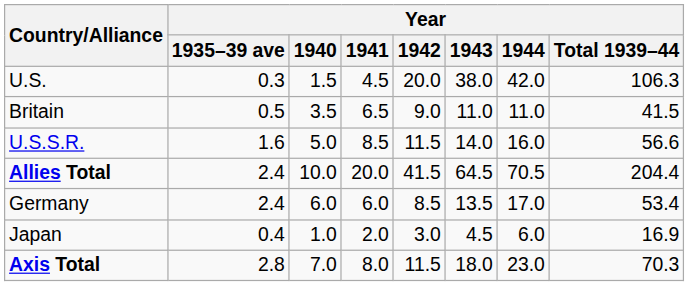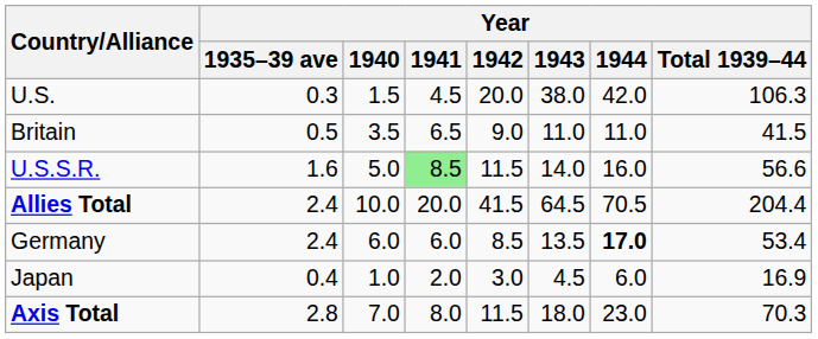U.S.S.R. | Year / 1941: no background -> lightgreen background
Germany | Year / 1944: normal -> bold
